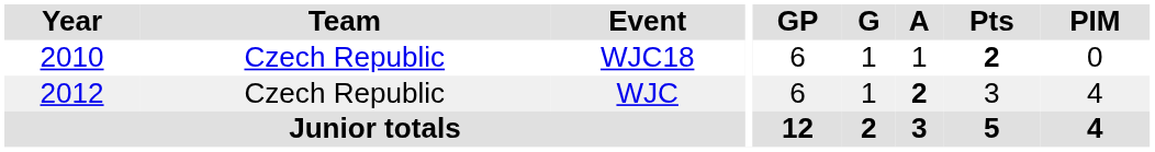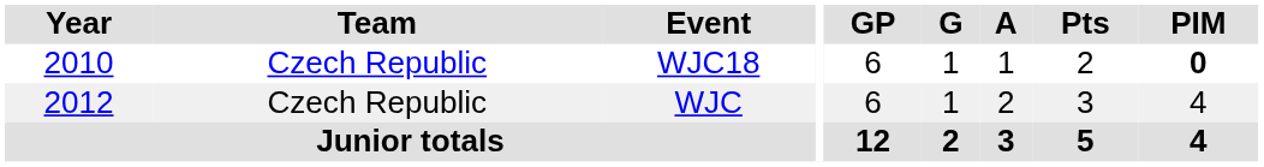WJC18 | Pts: bold -> normal
WJC18 | PIM: normal -> bold
WJC | A: bold -> normal
